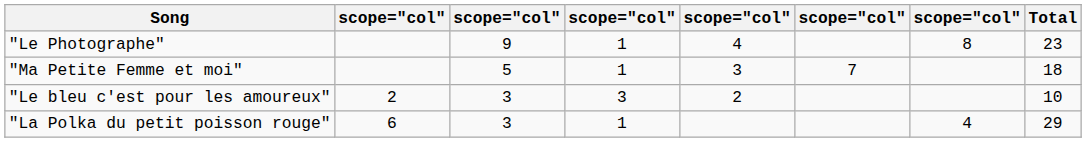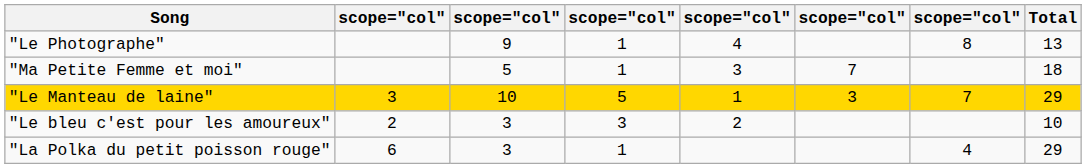"Le Photographe" | Total: 23 -> 13
+ row: "Le Manteau de laine" | 3 | 10 | 5 | 1 | 3 | 7 | 29
